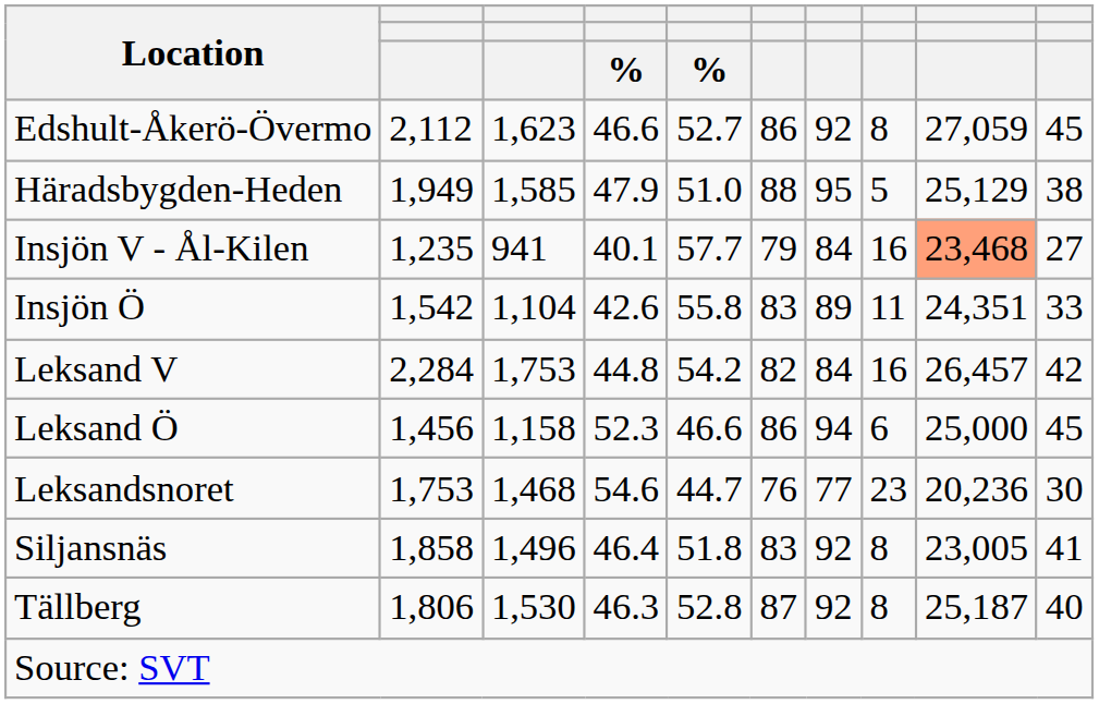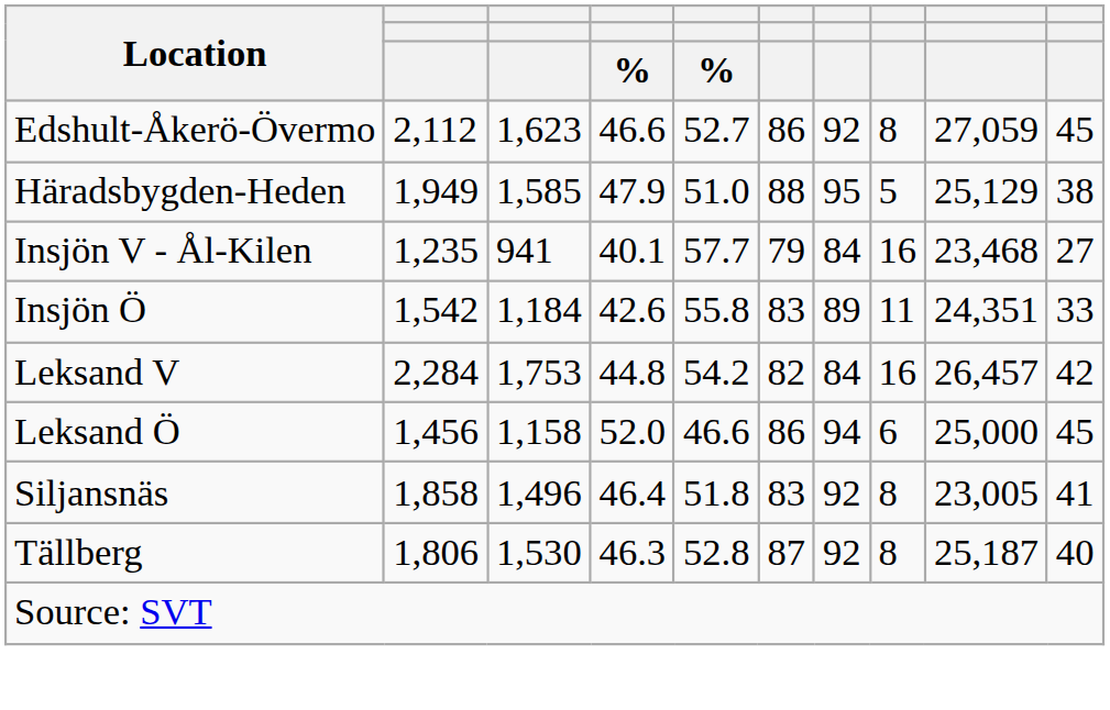Insjön V - Ål-Kilen | column 9: lightsalmon background -> no background
Insjön Ö | column 3: 1,104 -> 1,184
Leksand Ö | column 4: 52.3 -> 52.0
- row: Leksandsnoret | 1,753 | 1,468 | 54.6 | 44.7 | 76 | 77 | 23 | 20,236 | 30
